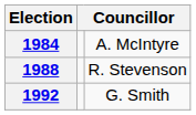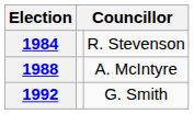1984 | column 3: A. McIntyre -> R. Stevenson
1988 | column 3: R. Stevenson -> A. McIntyre
